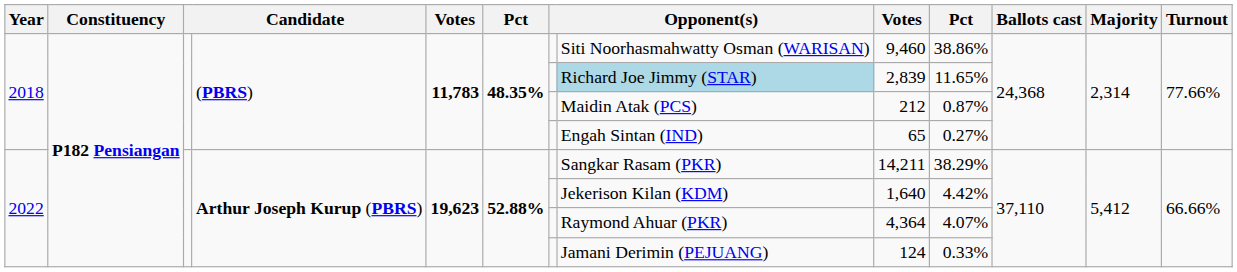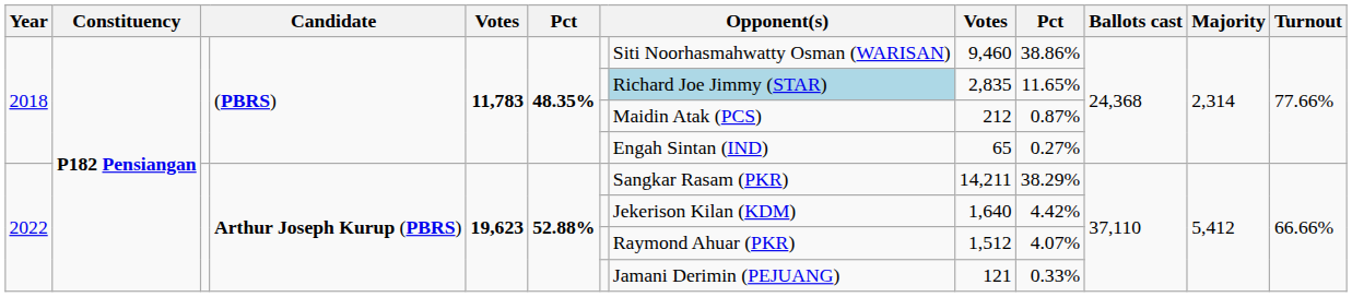row 3 | column 9: 2,839 -> 2,835
row 8 | column 9: 4,364 -> 1,512
row 9 | column 9: 124 -> 121
